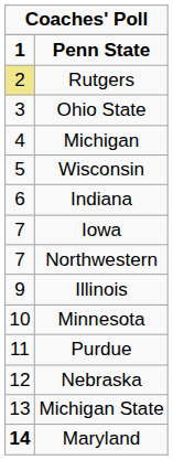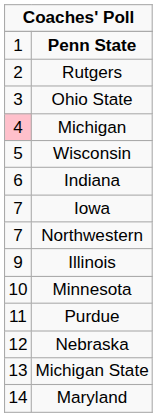Penn State | column 1: bold -> normal
Rutgers | column 1: khaki background -> no background
Michigan | column 1: no background -> pink background
Maryland | column 1: bold -> normal
